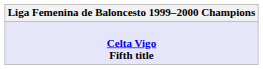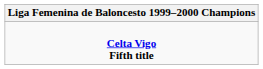row 2 | column 1: lavender background -> no background
